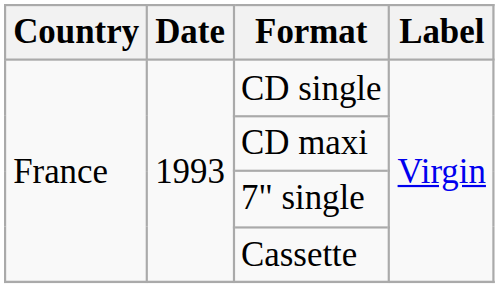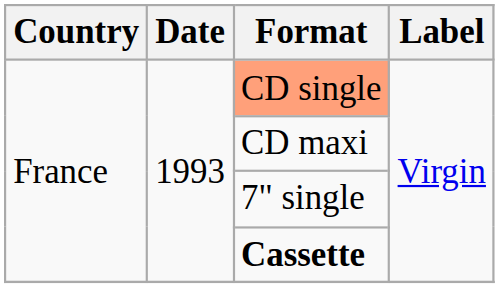CD single | Format: no background -> lightsalmon background
Cassette | Format: normal -> bold
